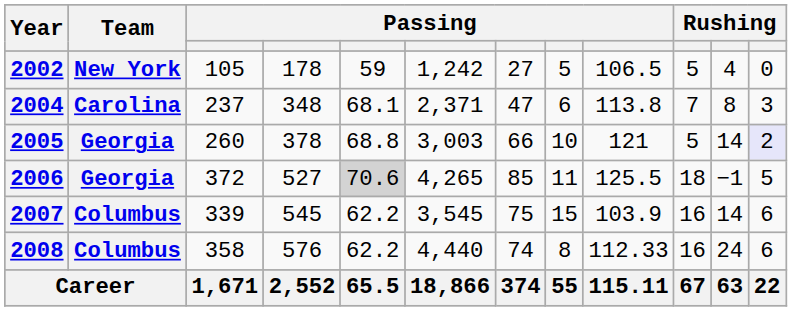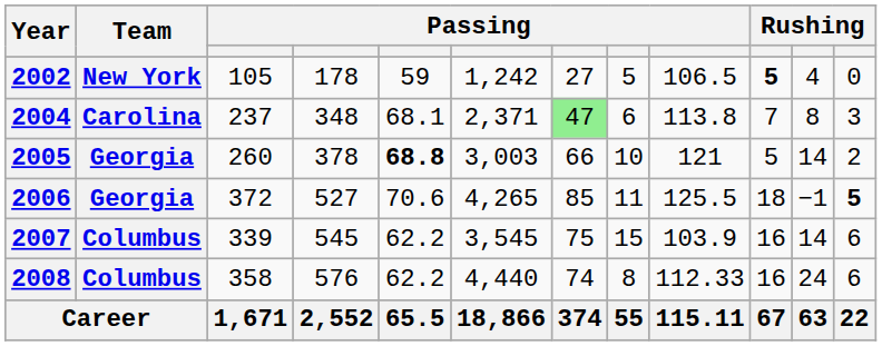2002 | column 10: normal -> bold
2004 | column 7: no background -> lightgreen background
2005 | column 5: normal -> bold
2005 | column 12: lavender background -> no background
2006 | column 5: lightgrey background -> no background
2006 | column 12: normal -> bold
